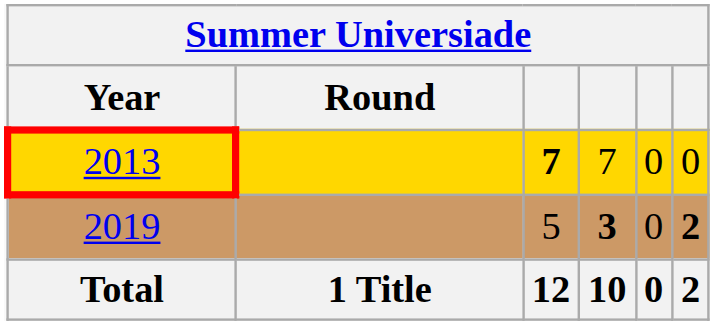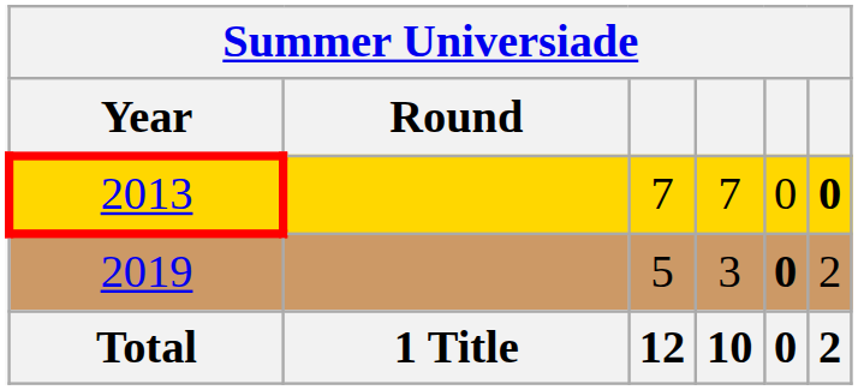2013 | column 3: bold -> normal
2013 | column 6: normal -> bold
2019 | column 4: bold -> normal
2019 | column 5: normal -> bold
2019 | column 6: bold -> normal
